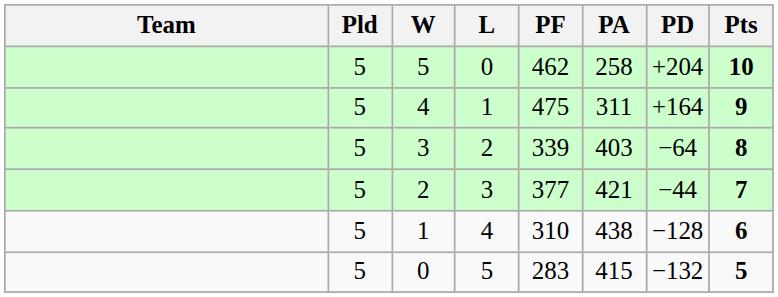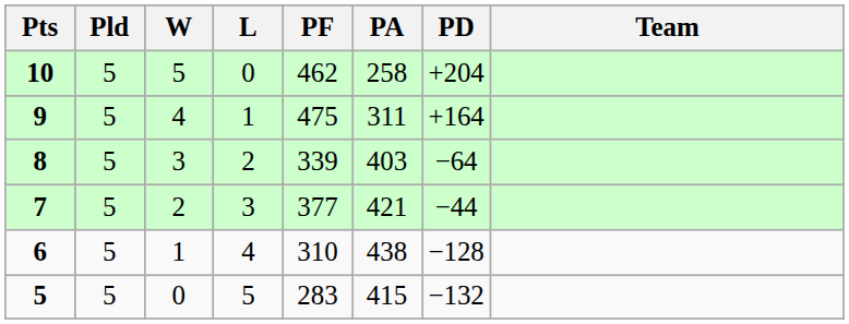columns swapped: Team <-> Pts
